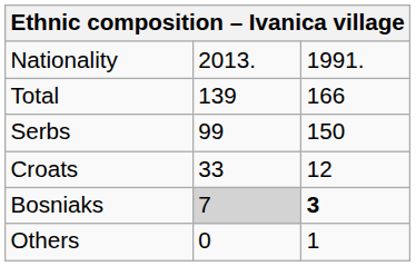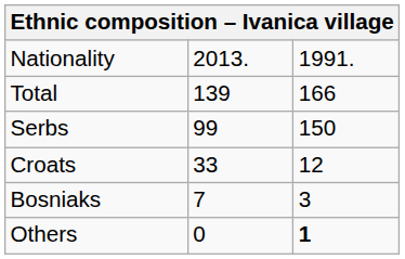Bosniaks | column 2: lightgrey background -> no background
Bosniaks | column 3: bold -> normal
Others | column 3: normal -> bold
